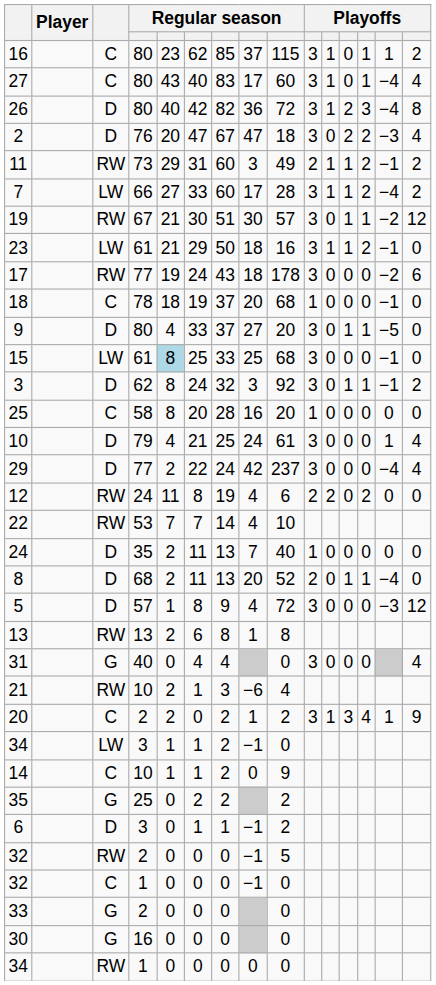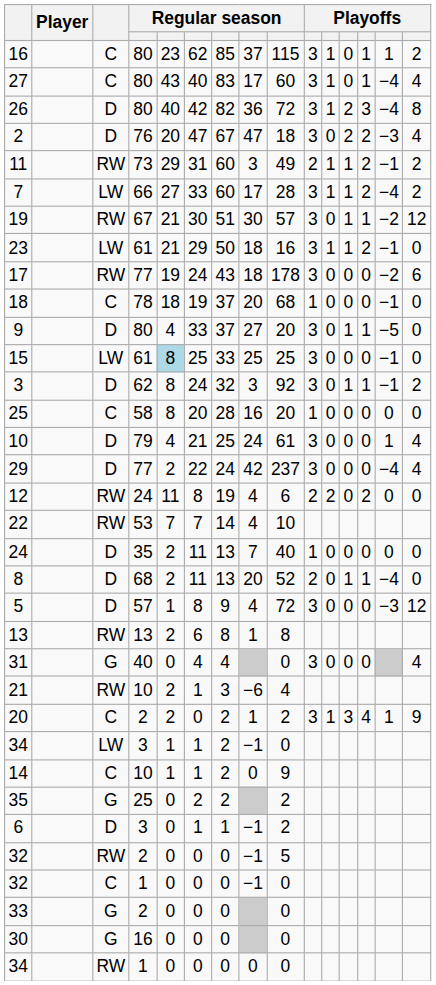15 | column 9: 68 -> 25
